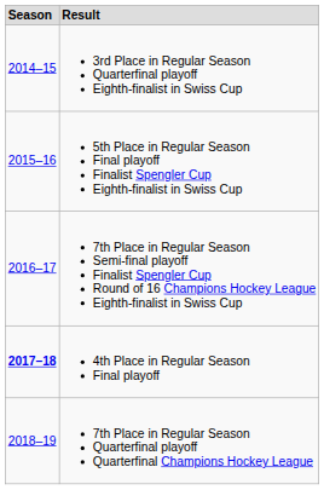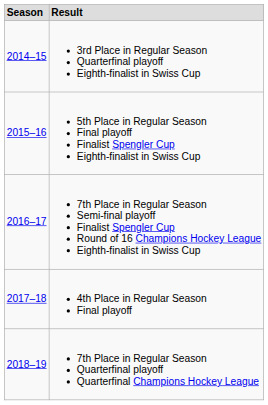4th Place in Regular Season Final playoff | column 1: bold -> normal
